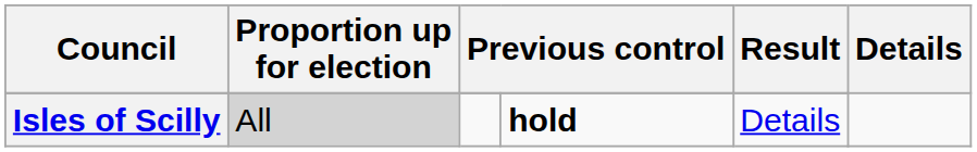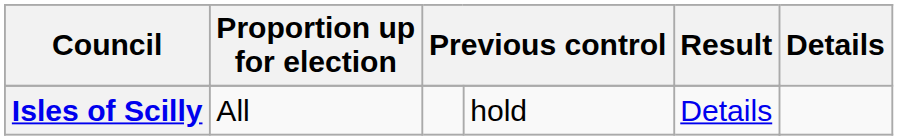row 2 | Proportion up for election: lightgrey background -> no background
row 2 | column 4: bold -> normal
